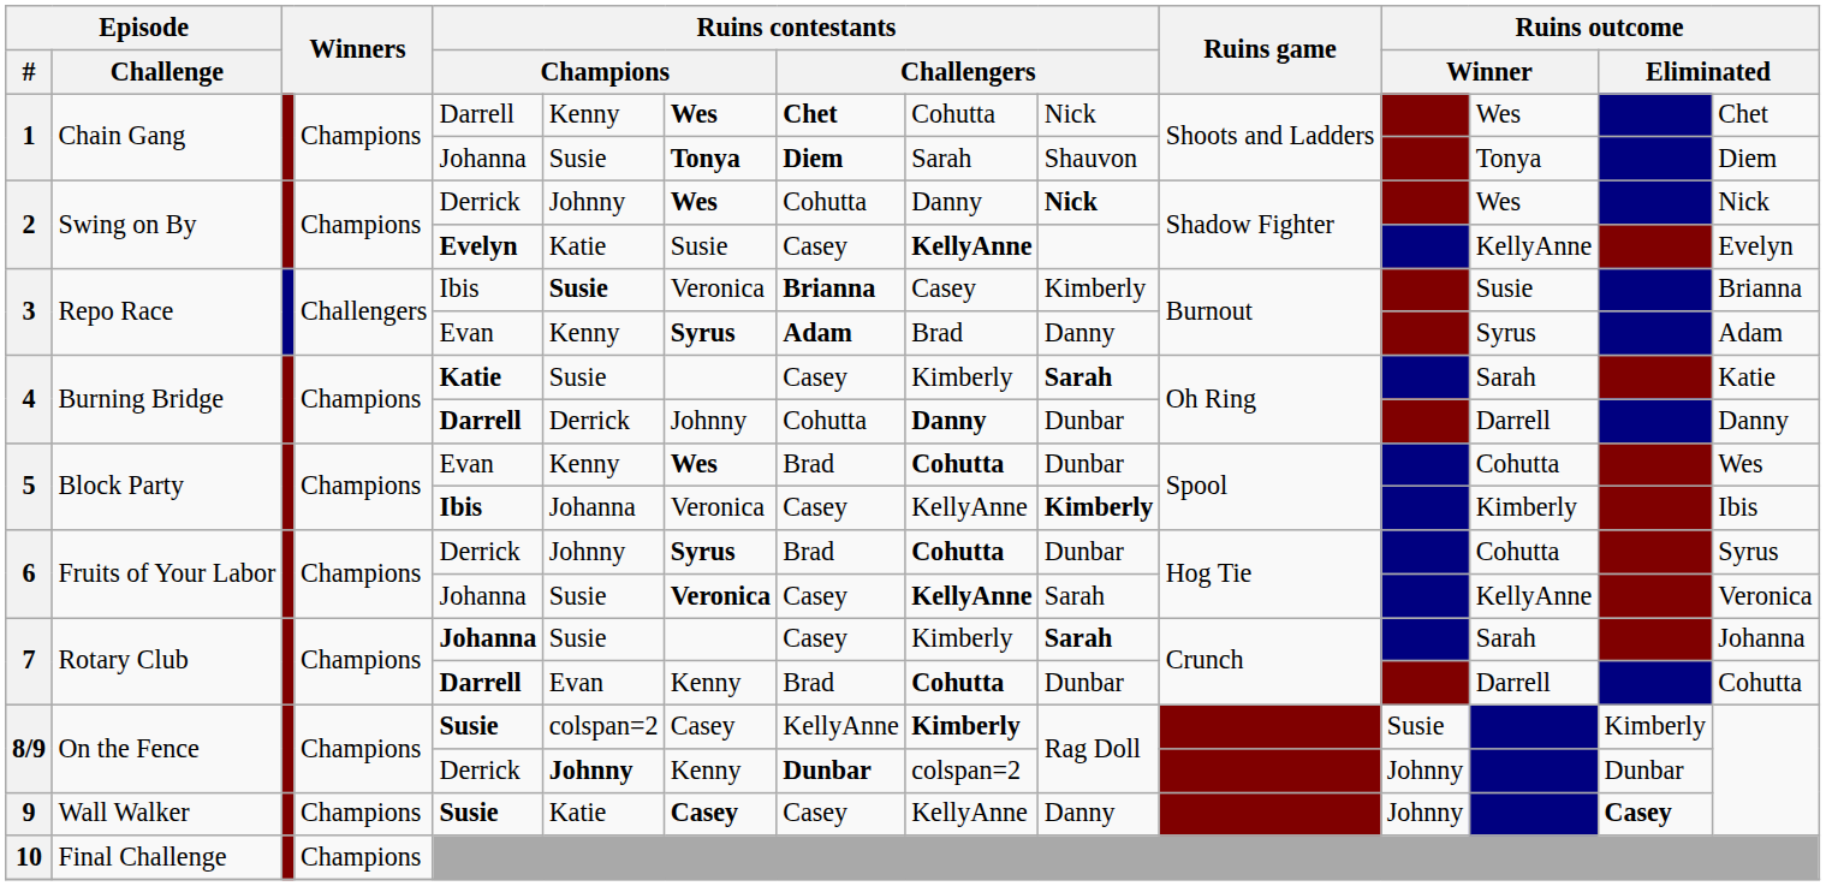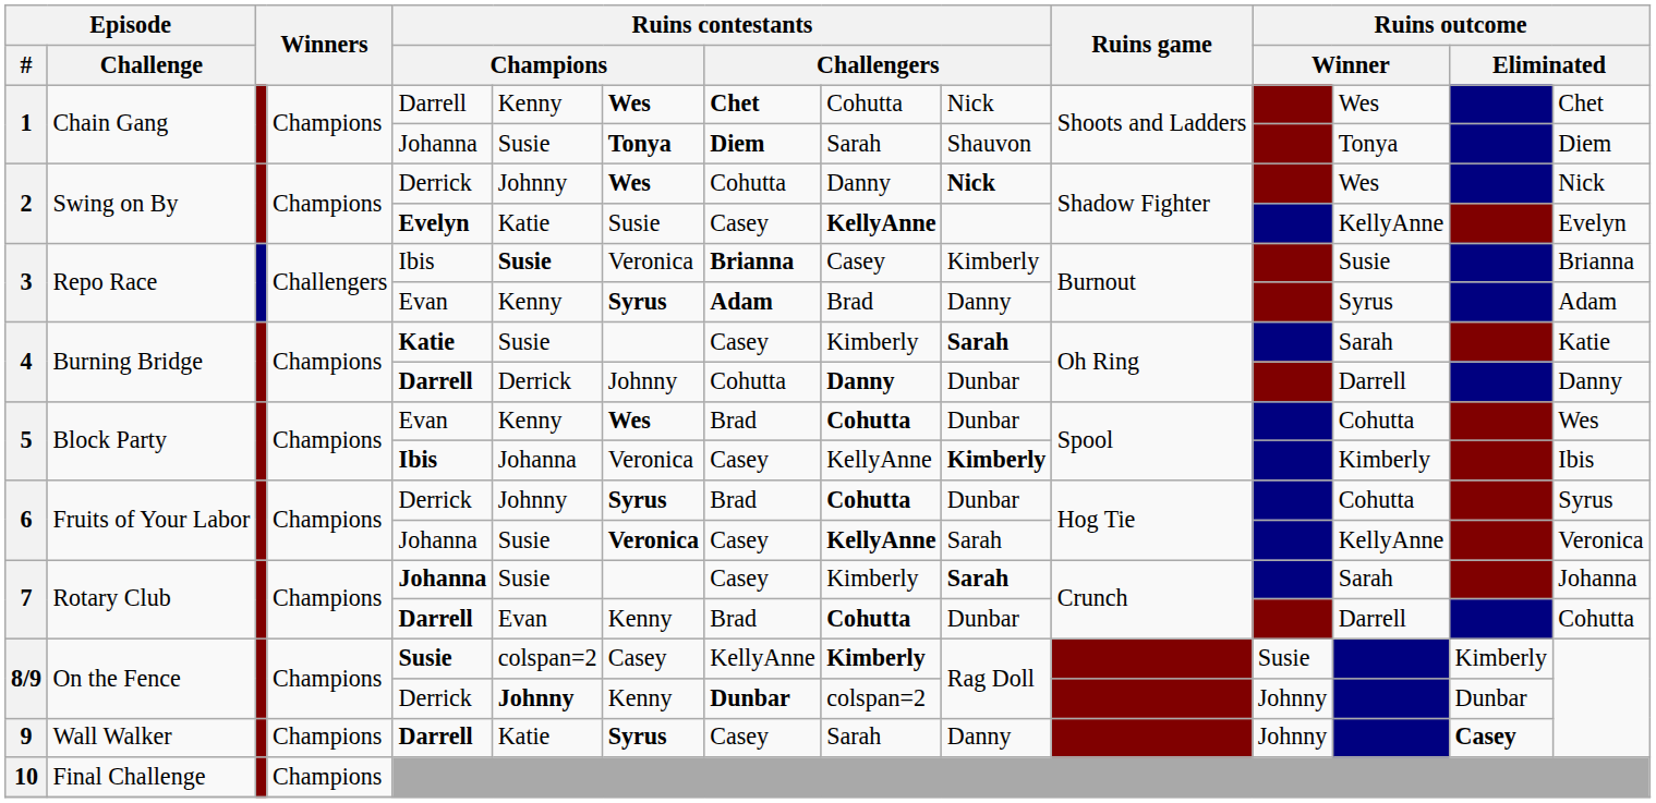9 | column 5: Susie -> Darrell
9 | column 7: Casey -> Syrus
9 | column 9: KellyAnne -> Sarah
